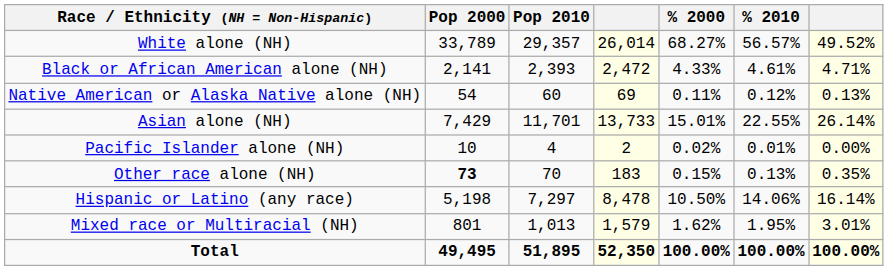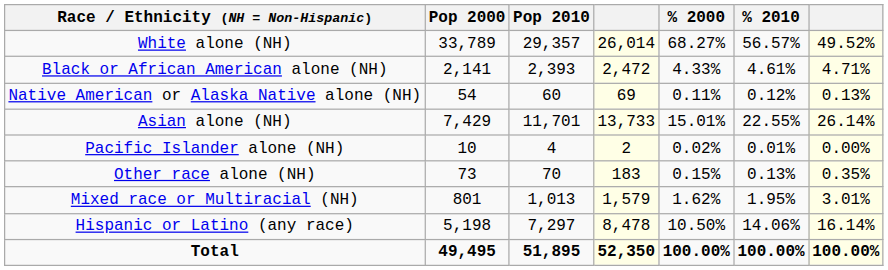Other race alone (NH) | Pop 2000: bold -> normal
rows swapped: Mixed race or Multiracial (NH) <-> Hispanic or Latino (any race)
